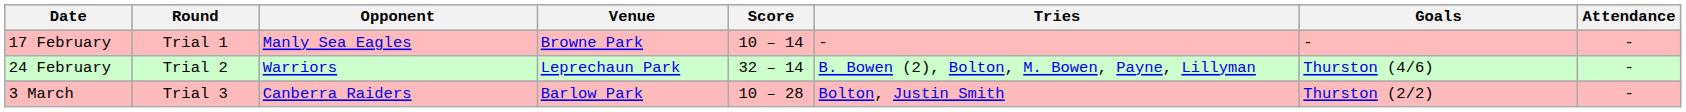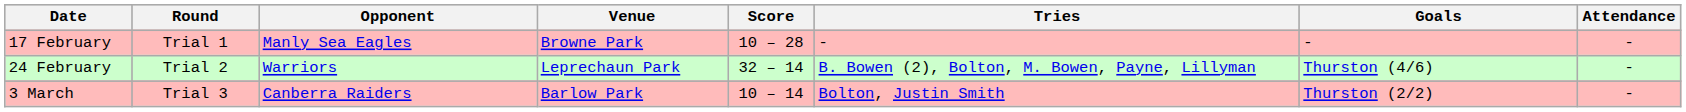17 February | Score: 10 – 14 -> 10 – 28
3 March | Score: 10 – 28 -> 10 – 14
